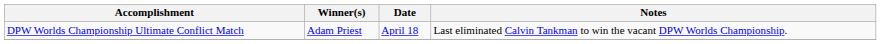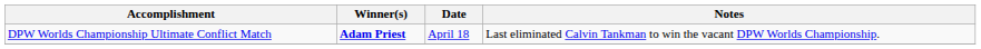DPW Worlds Championship Ultimate Conflict Match | Winner(s): normal -> bold
